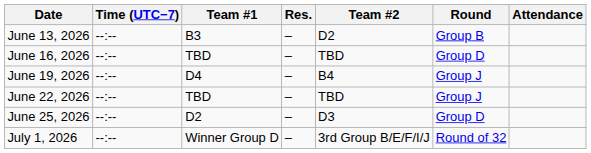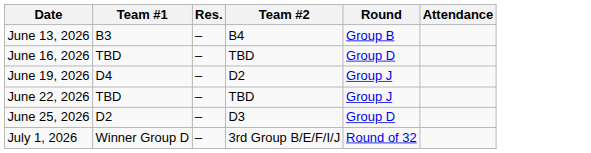- column: Time (UTC−7) | --:-- | --:-- | --:-- | --:-- | --:-- | --:--
June 13, 2026 | Team #2: D2 -> B4
June 19, 2026 | Team #2: B4 -> D2
